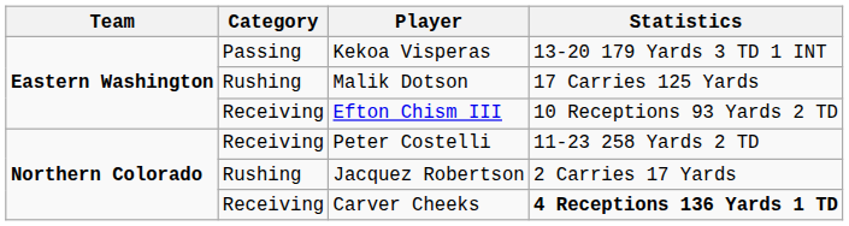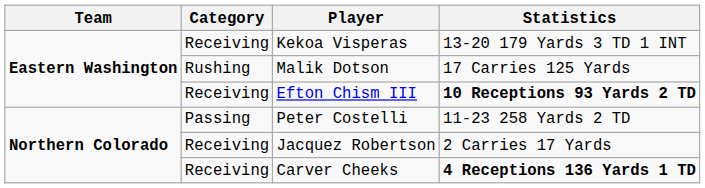Kekoa Visperas | Category: Passing -> Receiving
Efton Chism III | Statistics: normal -> bold
Peter Costelli | Category: Receiving -> Passing
Jacquez Robertson | Category: Rushing -> Receiving
